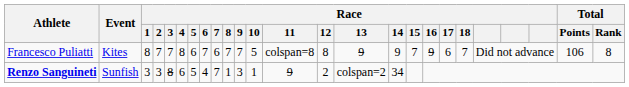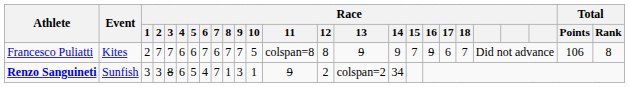Francesco Puliatti | Race / 1: 8 -> 2
Francesco Puliatti | Race / 4: 8 -> 6
